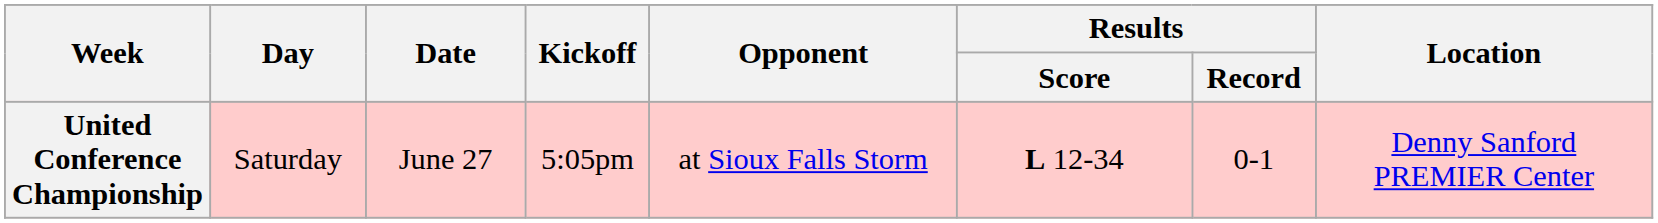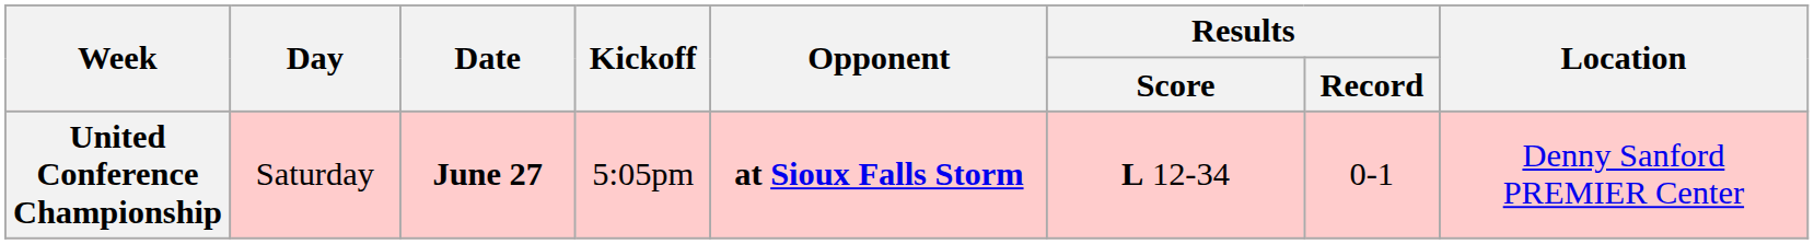United Conference Championship | Date: normal -> bold
United Conference Championship | Opponent: normal -> bold
